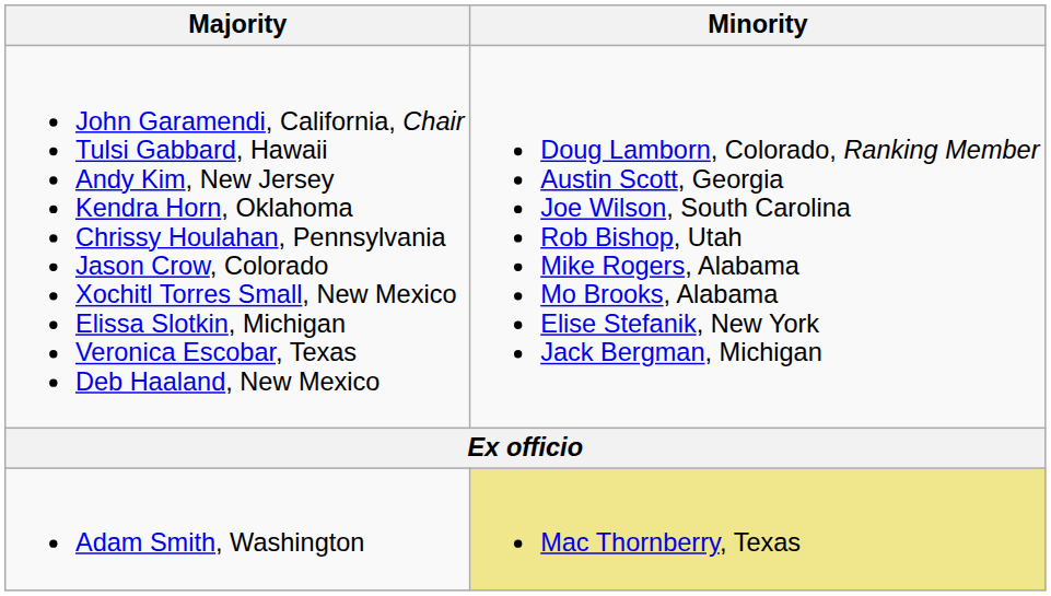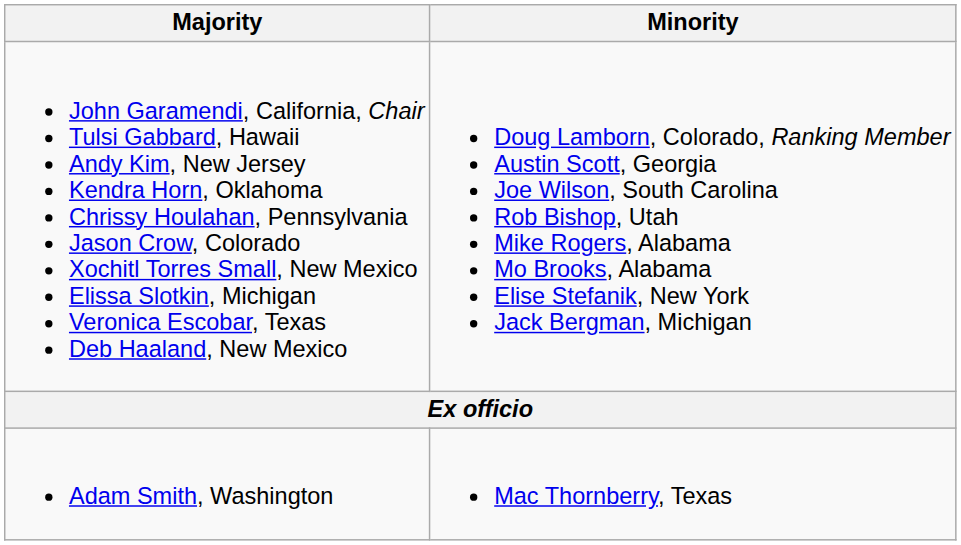Adam Smith, Washington | Minority: khaki background -> no background
